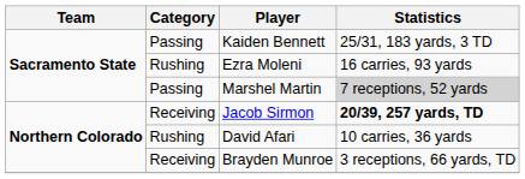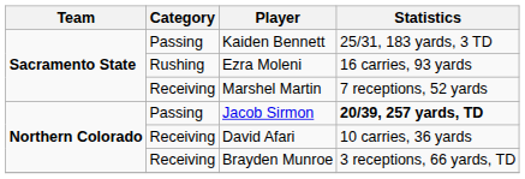Marshel Martin | Category: Passing -> Receiving
Marshel Martin | Statistics: lightgrey background -> no background
Jacob Sirmon | Category: Receiving -> Passing
David Afari | Category: Rushing -> Receiving
